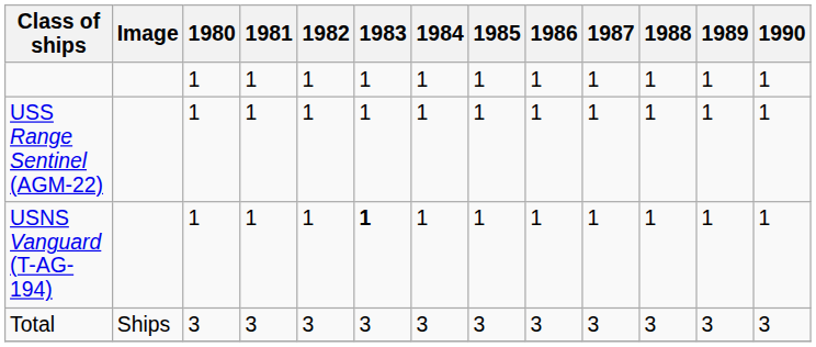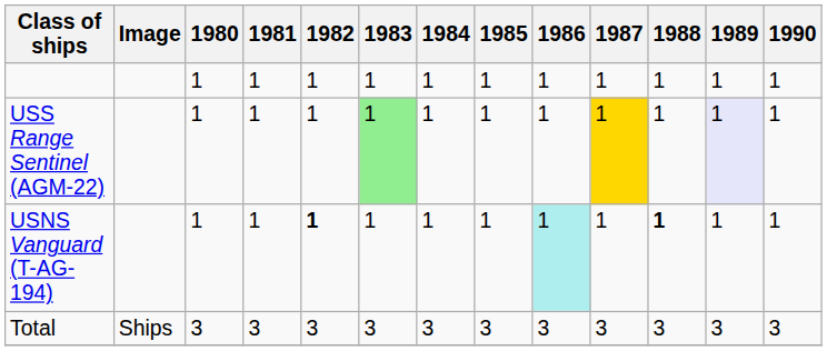USS Range Sentinel (AGM-22) | 1983: no background -> lightgreen background
USS Range Sentinel (AGM-22) | 1987: no background -> gold background
USS Range Sentinel (AGM-22) | 1989: no background -> lavender background
USNS Vanguard (T-AG-194) | 1982: normal -> bold
USNS Vanguard (T-AG-194) | 1983: bold -> normal
USNS Vanguard (T-AG-194) | 1986: no background -> paleturquoise background
USNS Vanguard (T-AG-194) | 1988: normal -> bold
